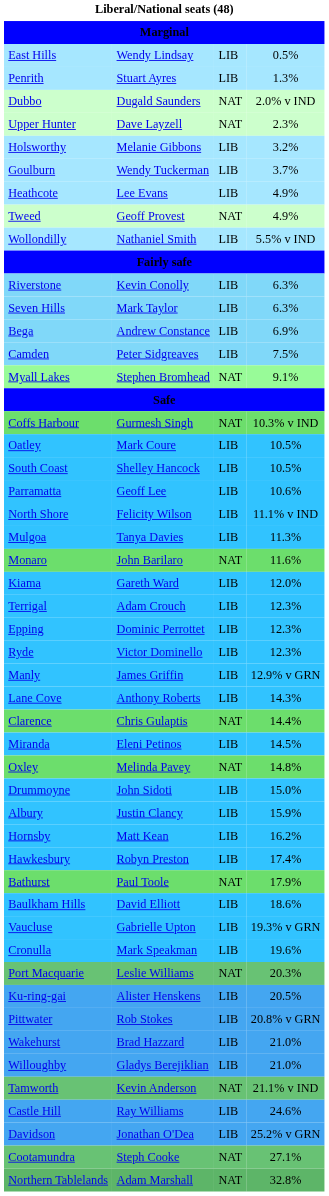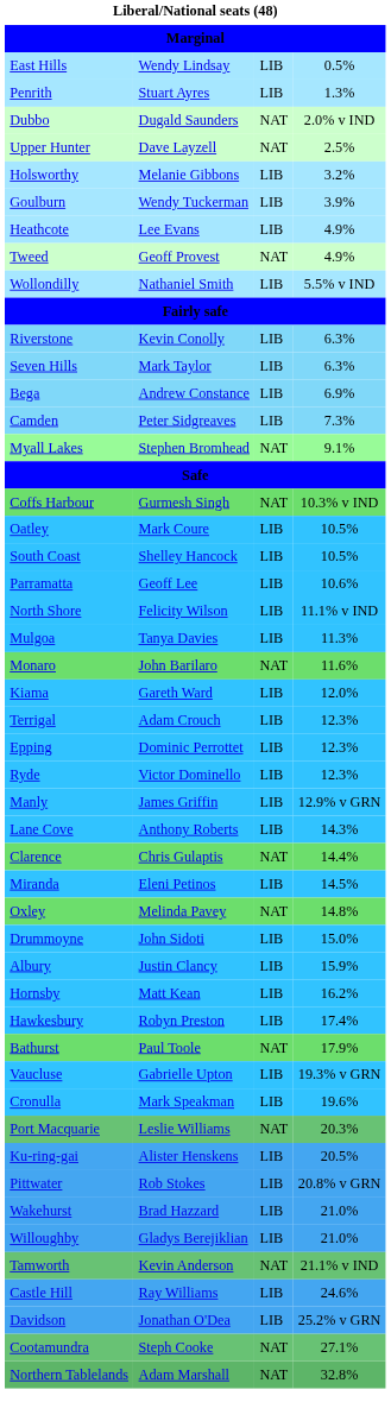Upper Hunter | column 4: 2.3% -> 2.5%
Goulburn | column 4: 3.7% -> 3.9%
Camden | column 4: 7.5% -> 7.3%
- row: Baulkham Hills | David Elliott | LIB | 18.6%
